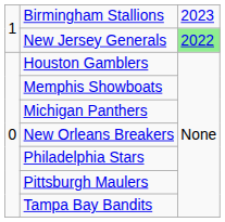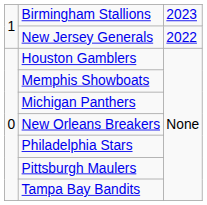New Jersey Generals | column 3: lightgreen background -> no background
